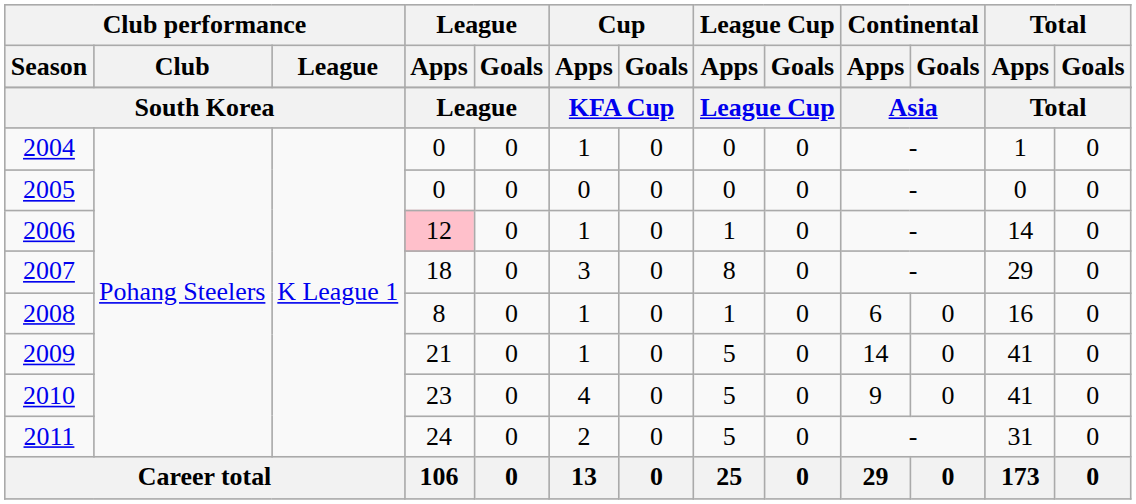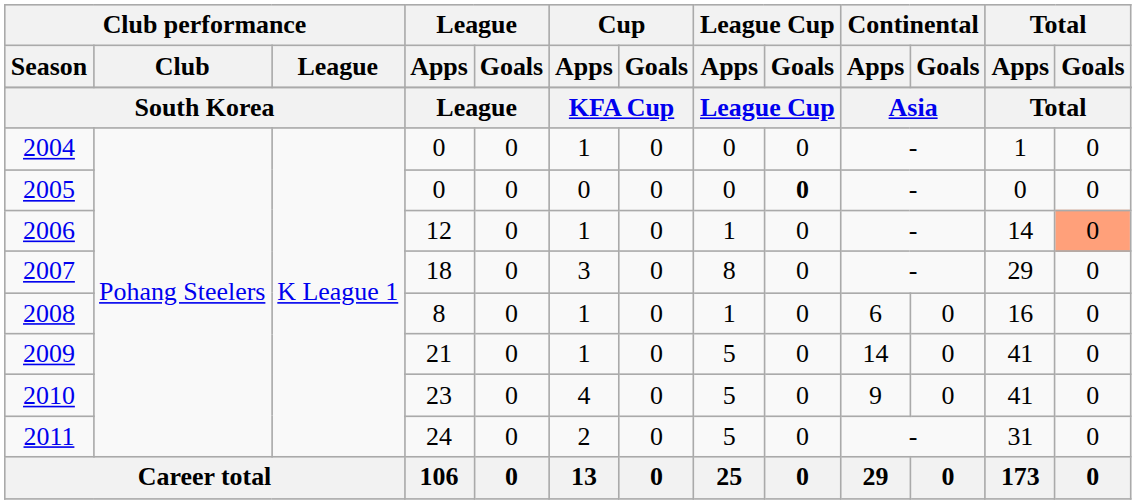2005 | League Cup / Goals: normal -> bold
2006 | League / Apps: pink background -> no background
2006 | Total / Goals: no background -> lightsalmon background
